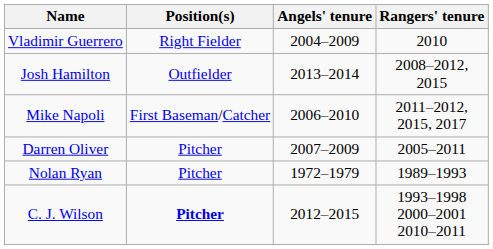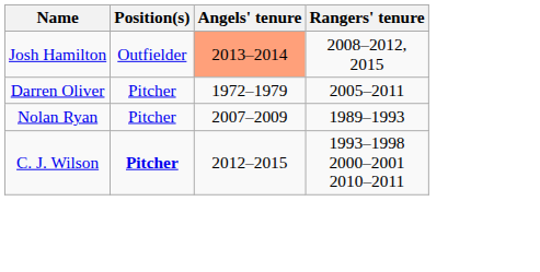- row: Vladimir Guerrero | Right Fielder | 2004–2009 | 2010
Josh Hamilton | Angels' tenure: no background -> lightsalmon background
- row: Mike Napoli | First Baseman/Catcher | 2006–2010 | 2011–2012, 2015, 2017
Darren Oliver | Angels' tenure: 2007–2009 -> 1972–1979
Nolan Ryan | Angels' tenure: 1972–1979 -> 2007–2009
